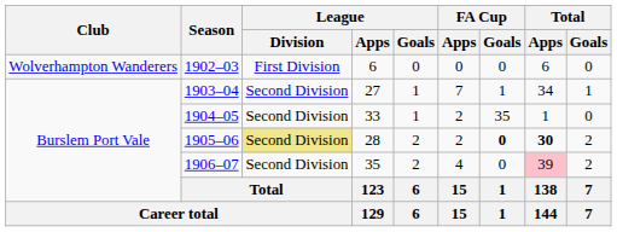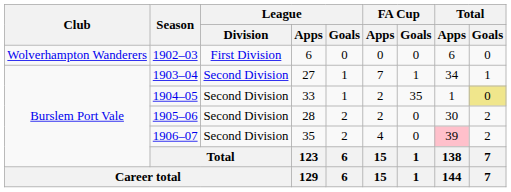1904–05 | Total / Goals: no background -> khaki background
1905–06 | League / Division: khaki background -> no background
1905–06 | FA Cup / Goals: bold -> normal
1905–06 | Total / Apps: bold -> normal
